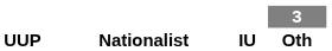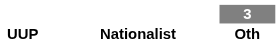- column: 2 | IU
